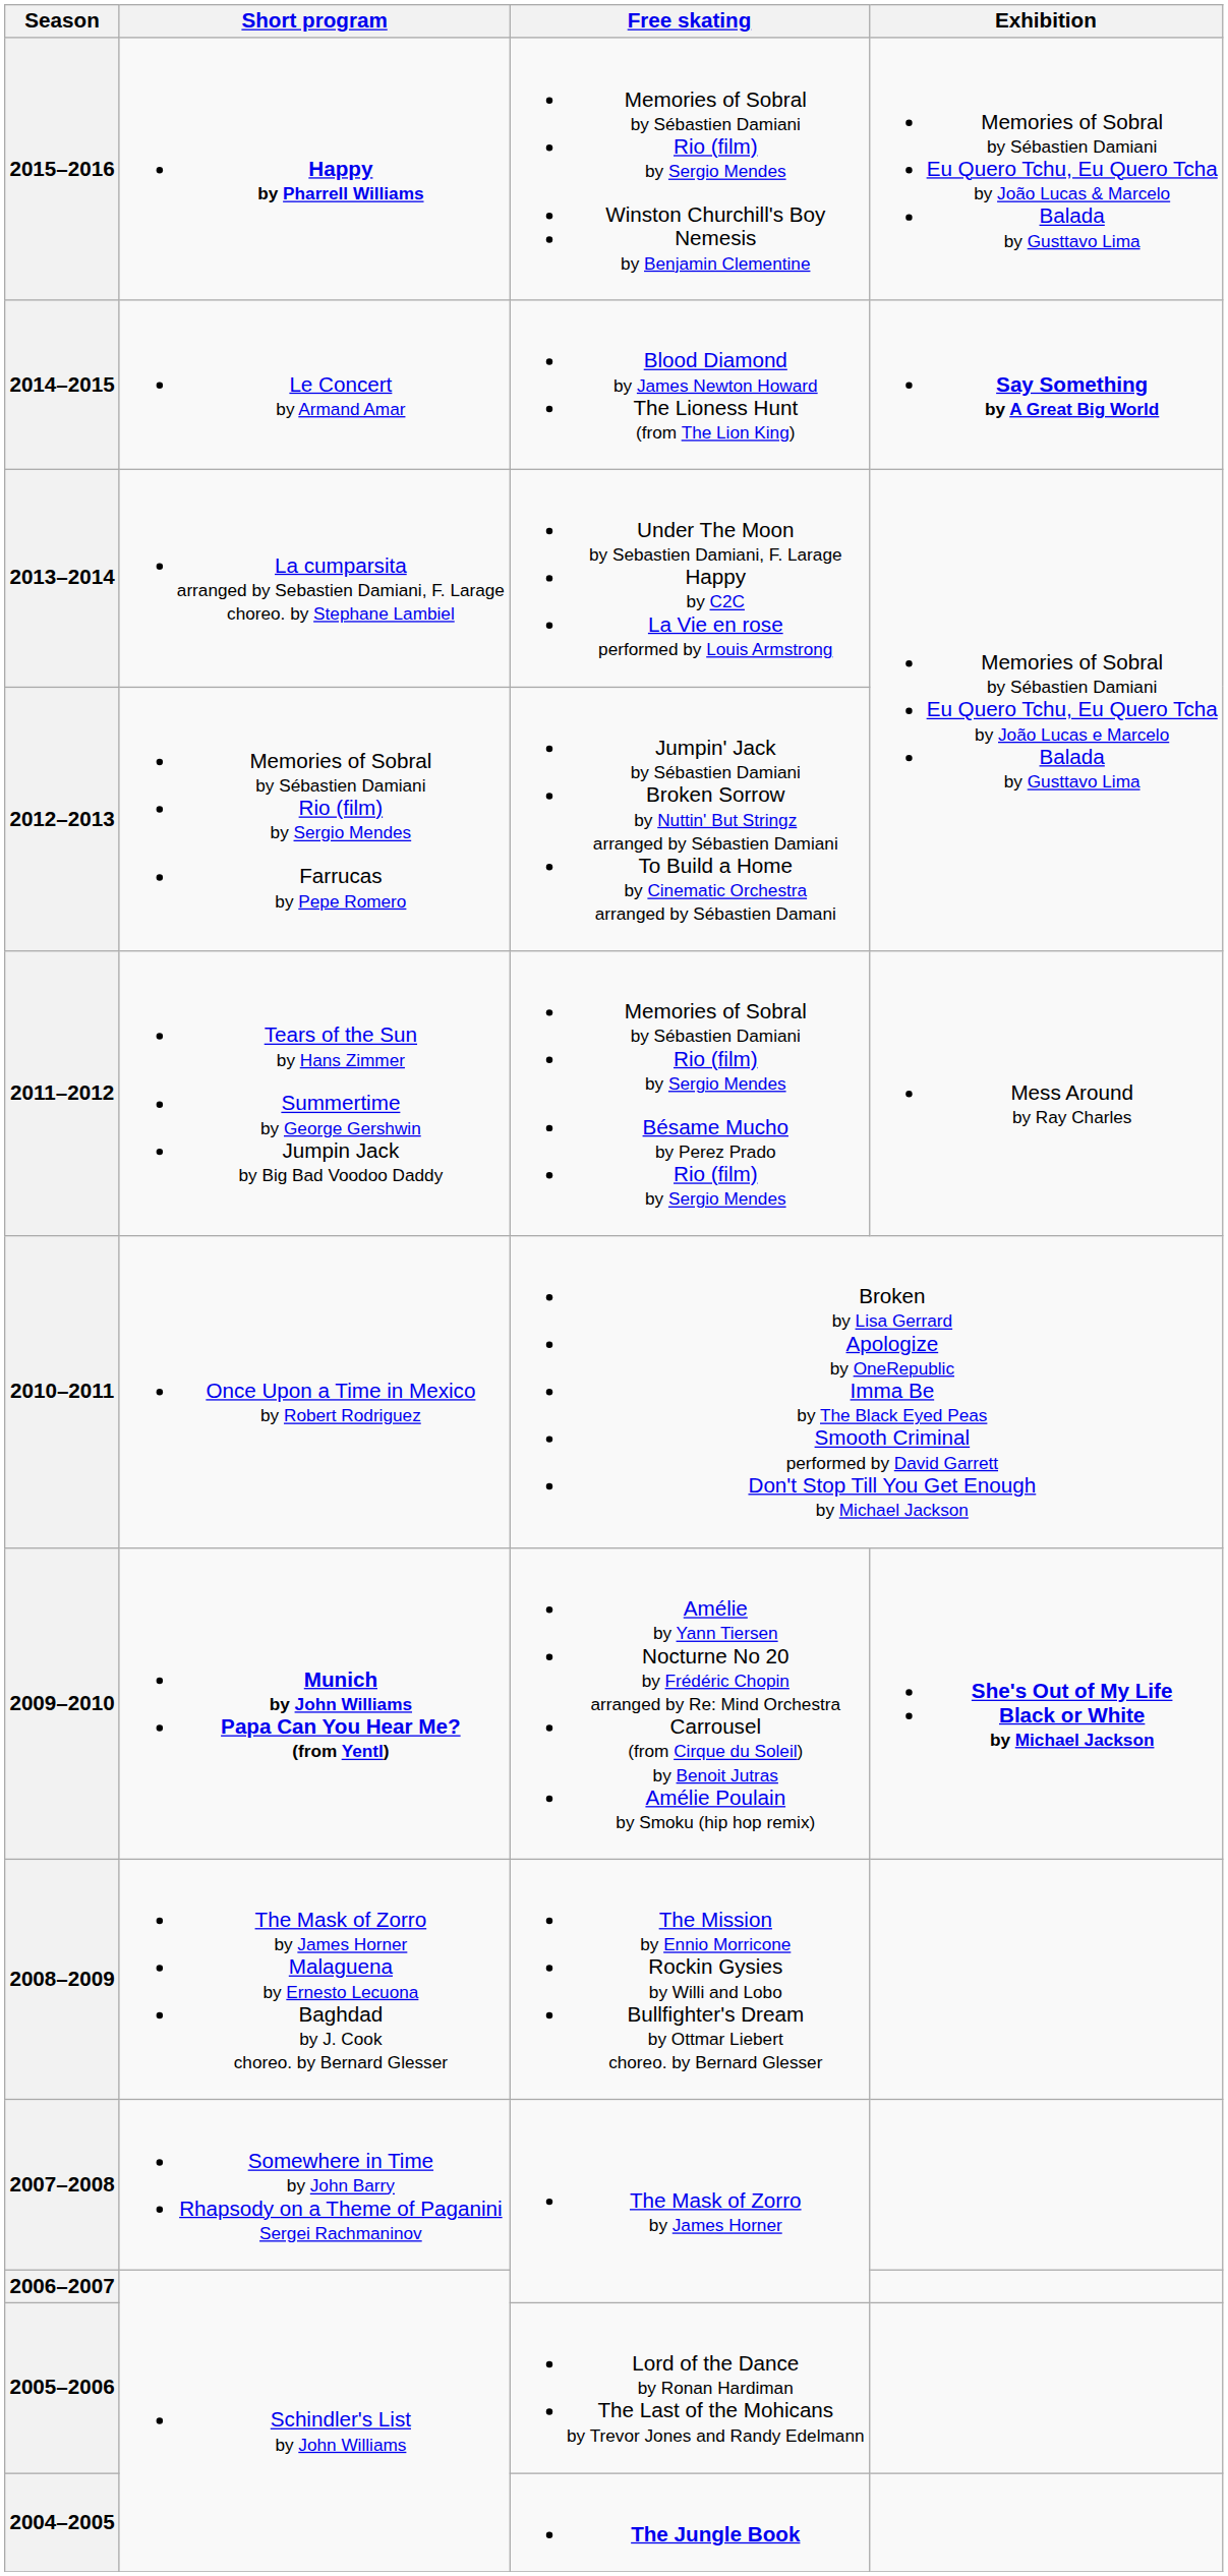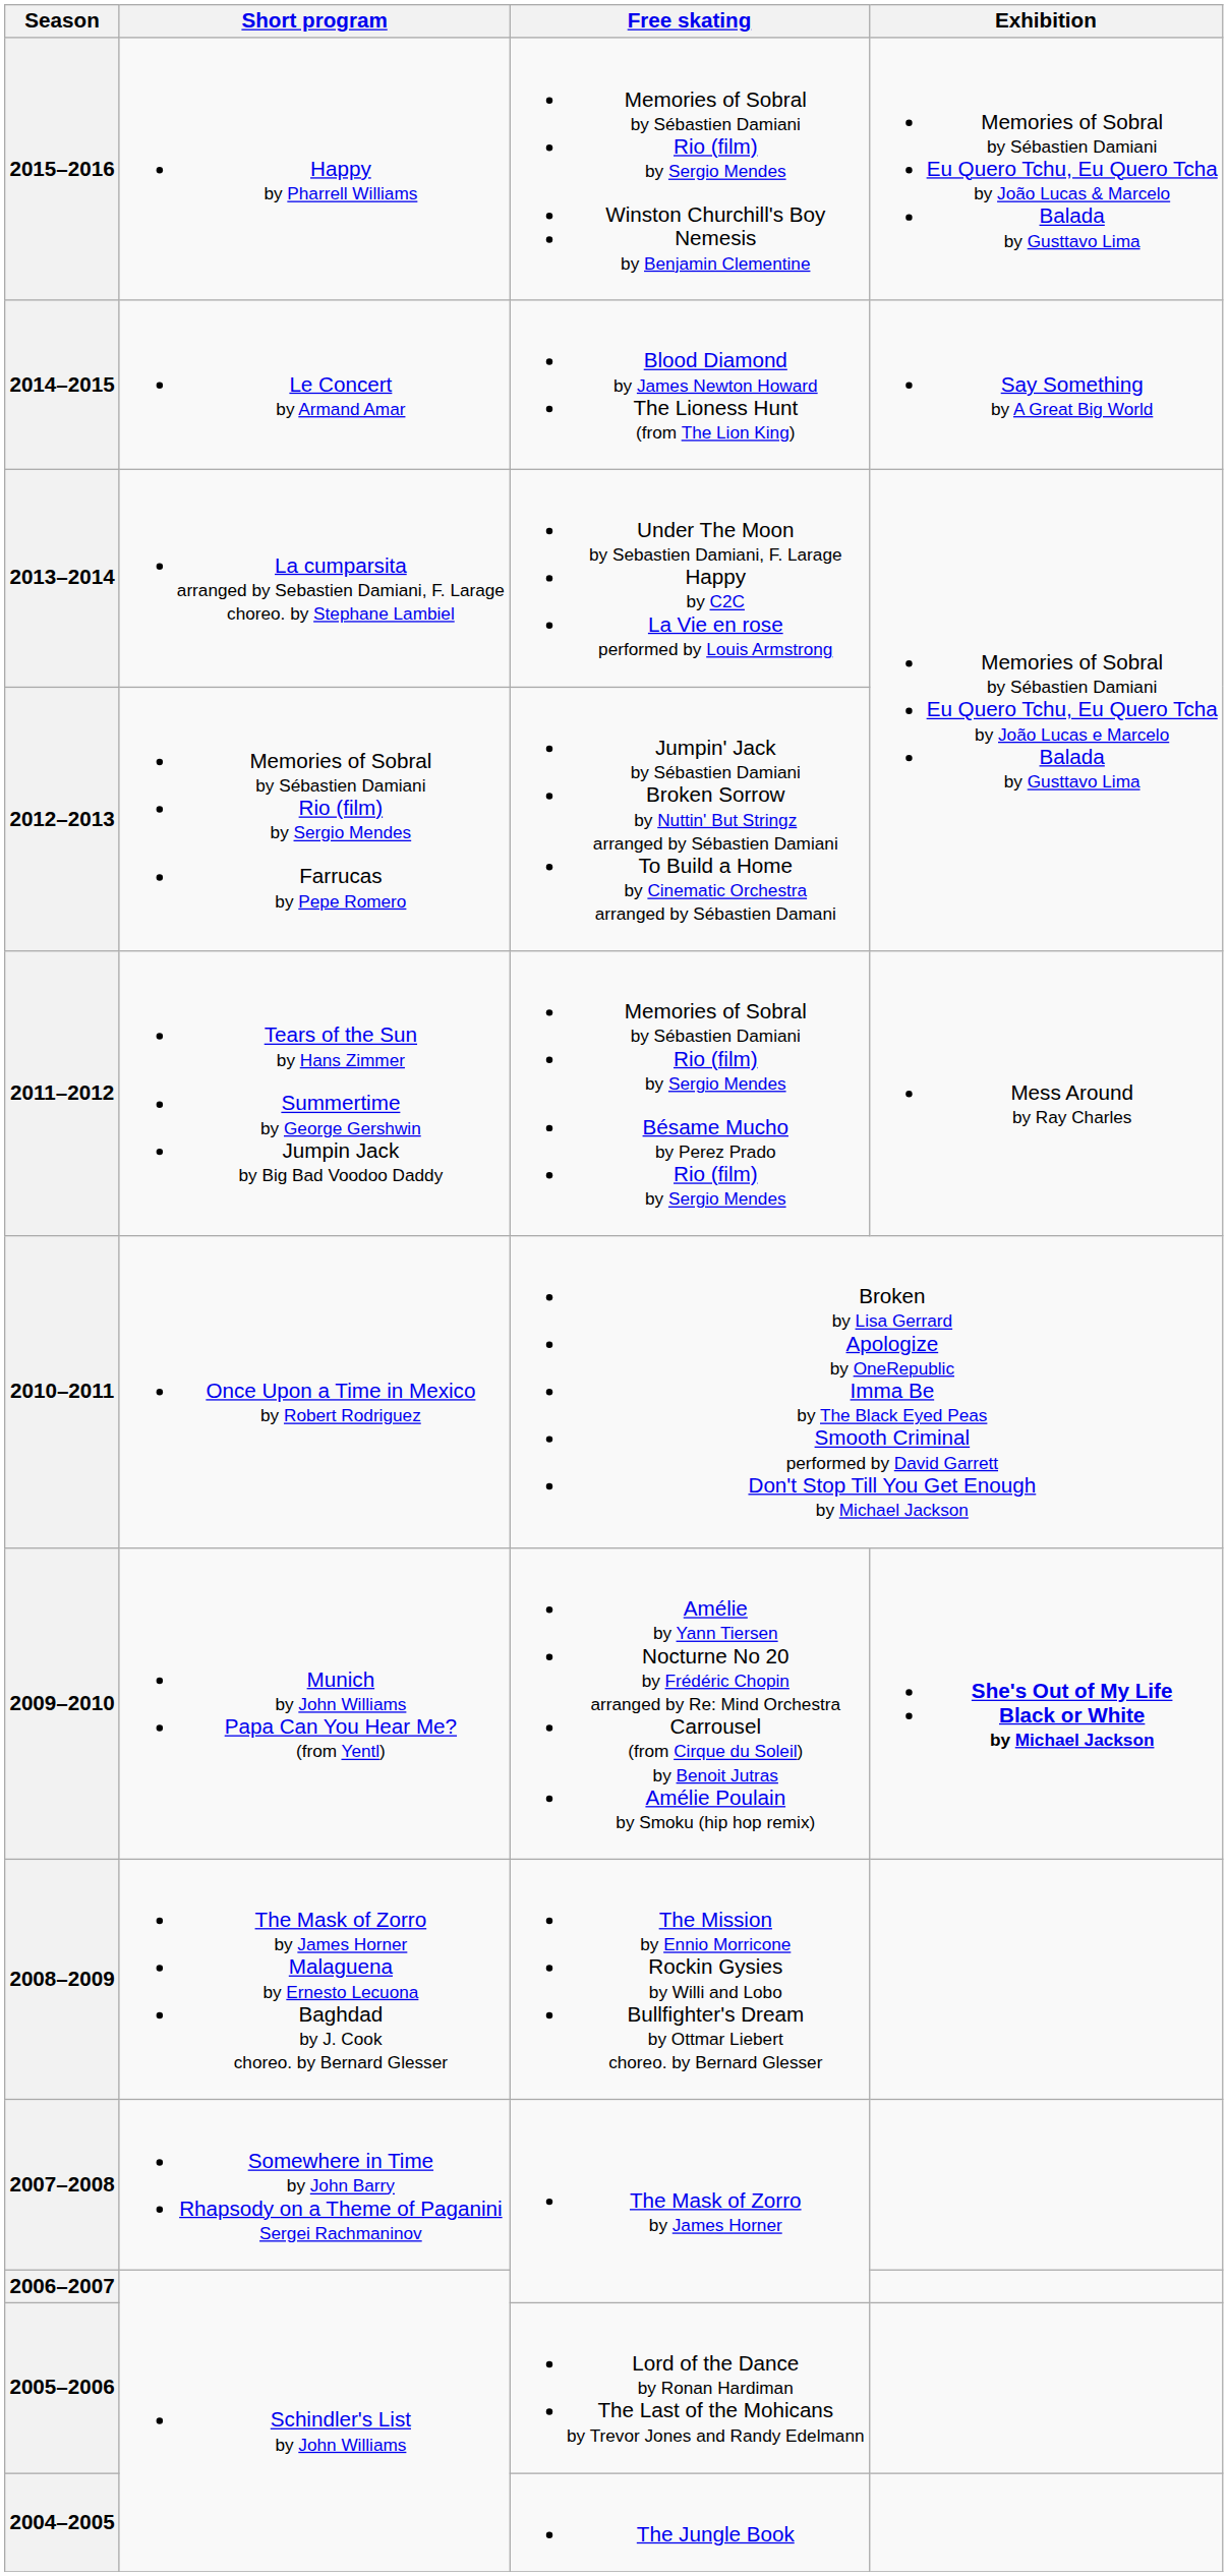2015–2016 | Short program: bold -> normal
2014–2015 | Exhibition: bold -> normal
2009–2010 | Short program: bold -> normal
2004–2005 | Free skating: bold -> normal
